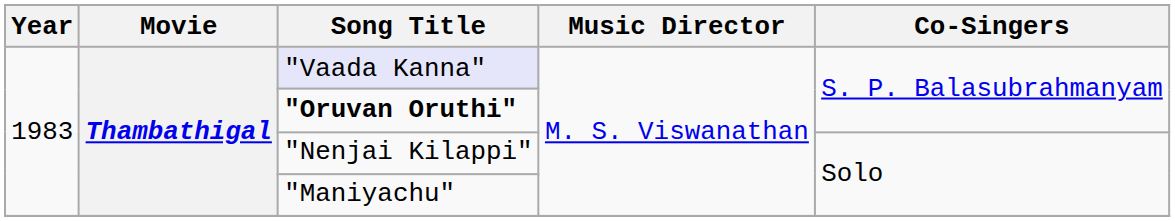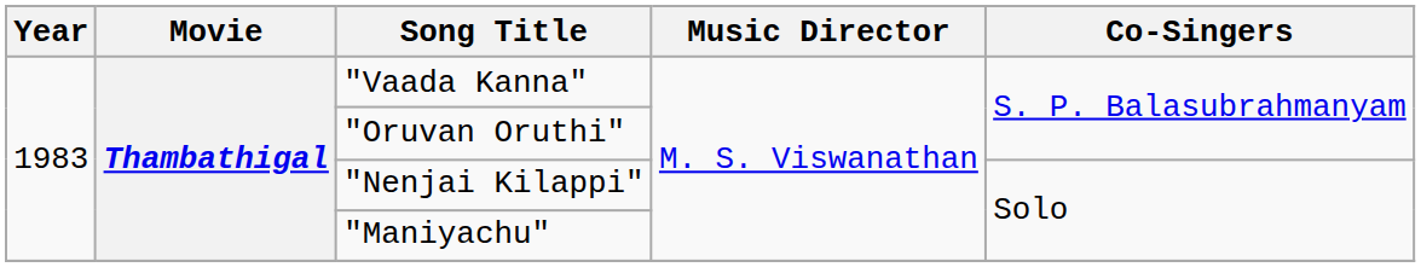"Vaada Kanna" | Song Title: lavender background -> no background
"Oruvan Oruthi" | Song Title: bold -> normal
